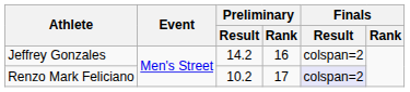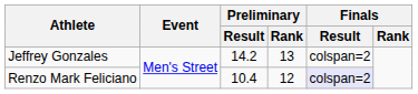Jeffrey Gonzales | Preliminary / Rank: 16 -> 13
Renzo Mark Feliciano | Preliminary / Result: 10.2 -> 10.4
Renzo Mark Feliciano | Preliminary / Rank: 17 -> 12
